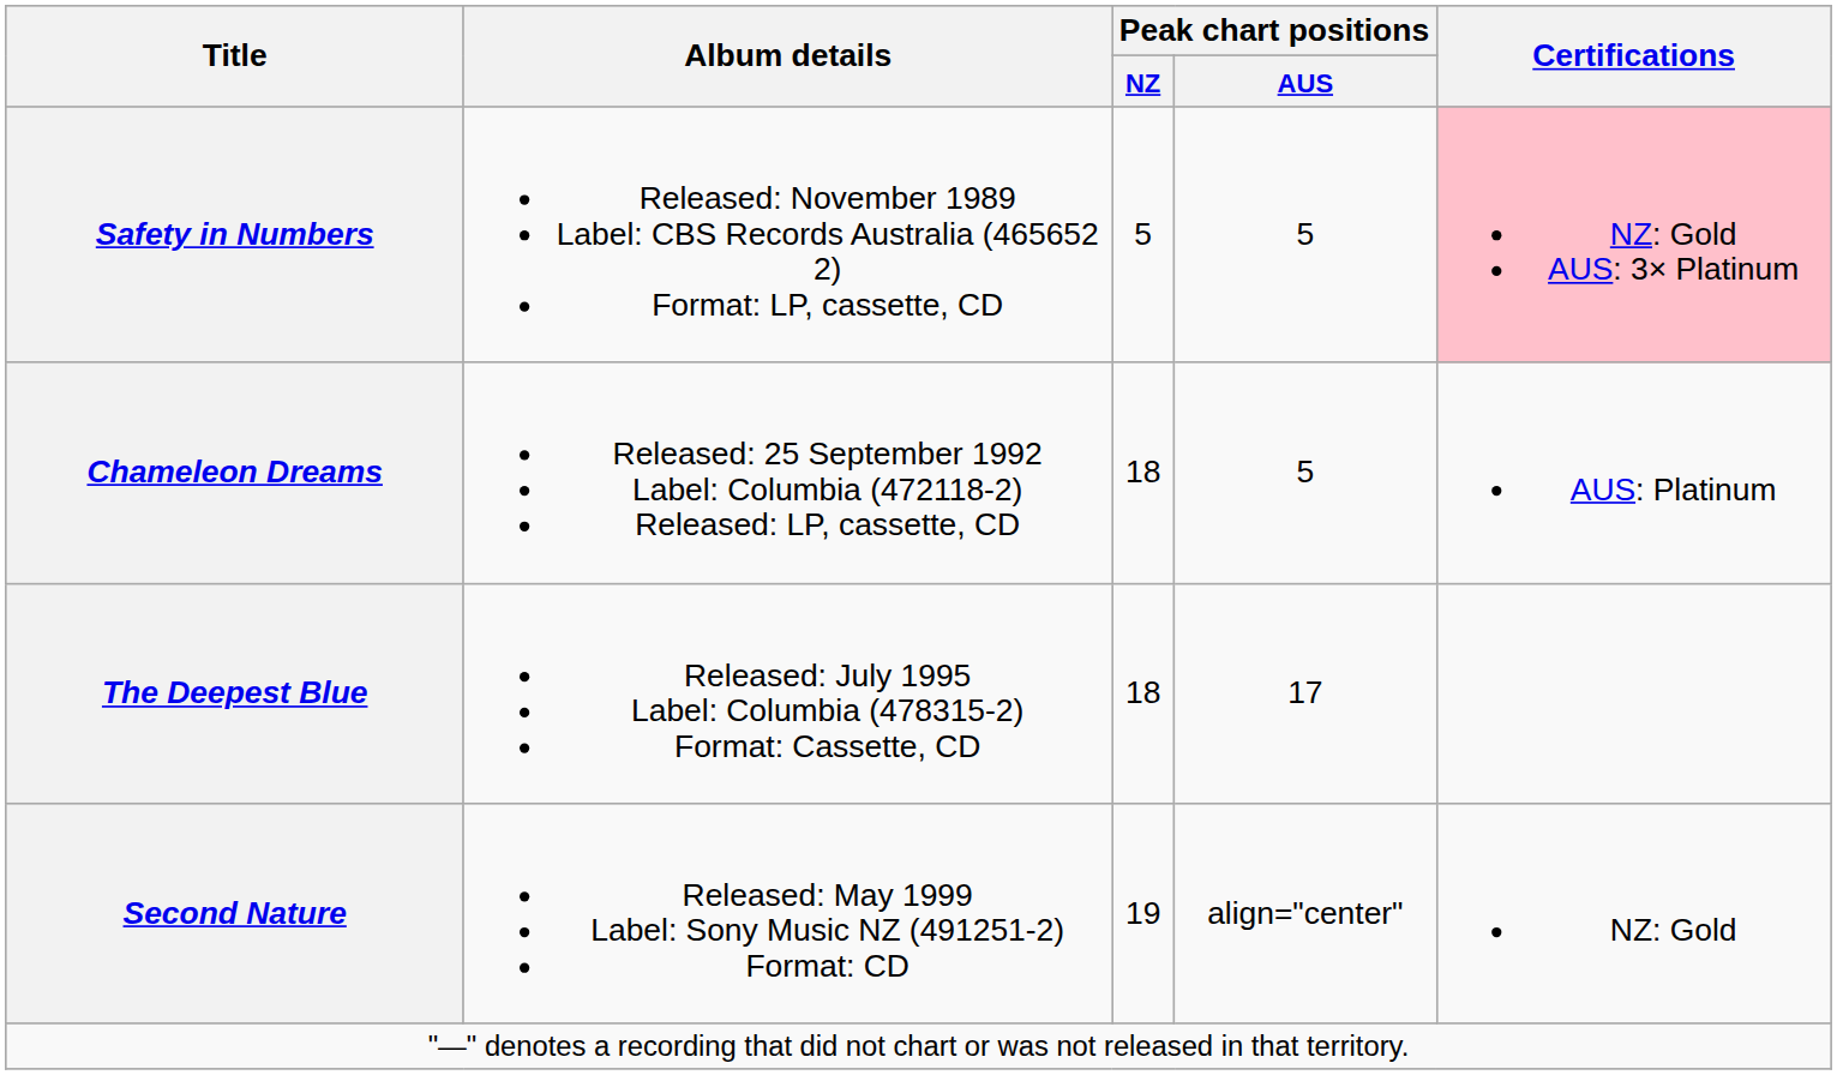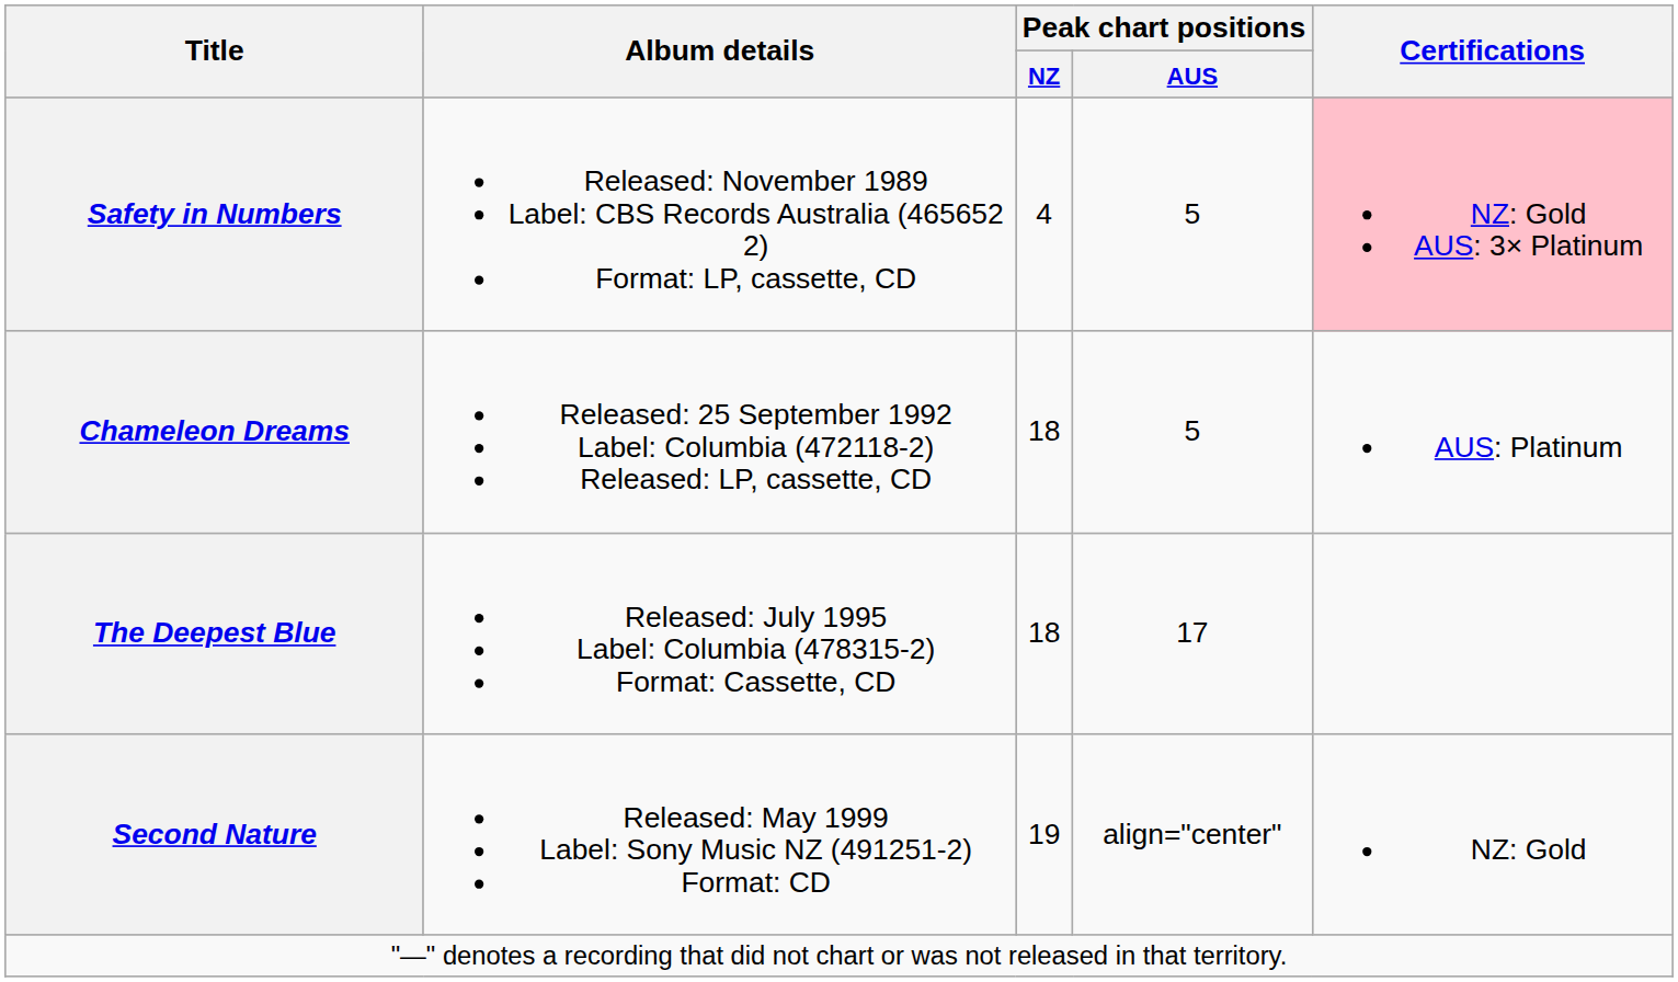Safety in Numbers | Peak chart positions / NZ: 5 -> 4
